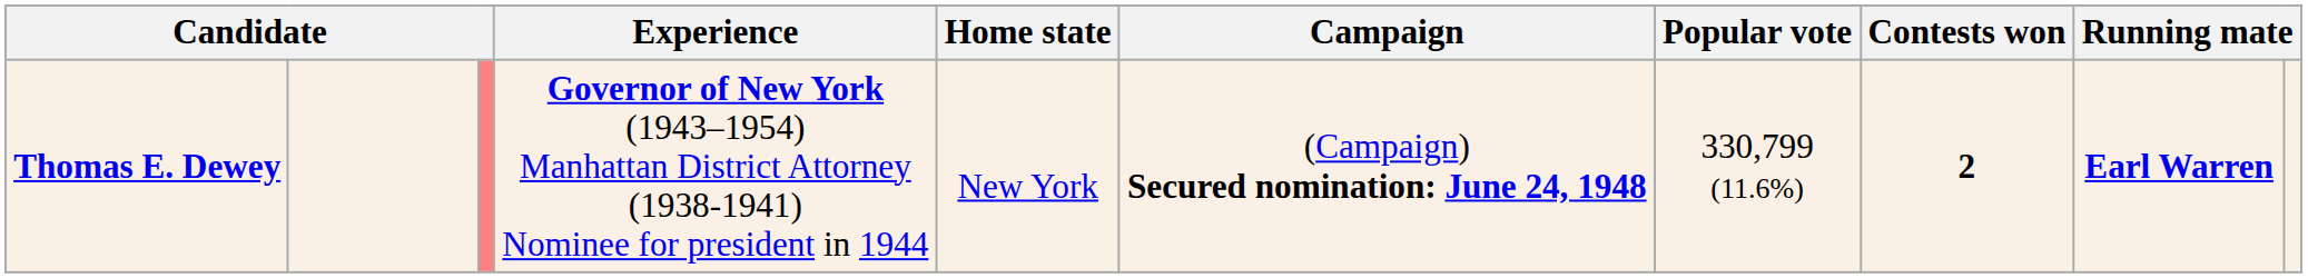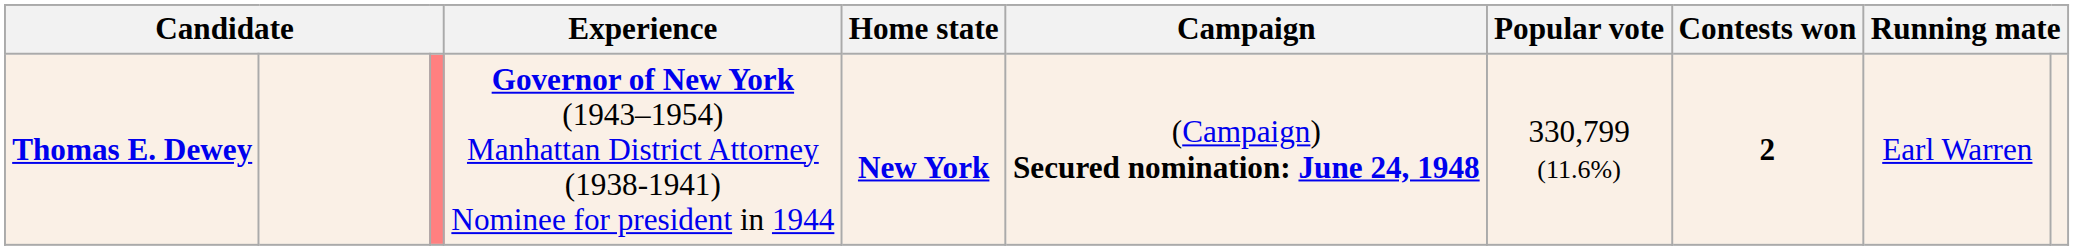Thomas E. Dewey | Home state: normal -> bold
Thomas E. Dewey | column 9: bold -> normal
